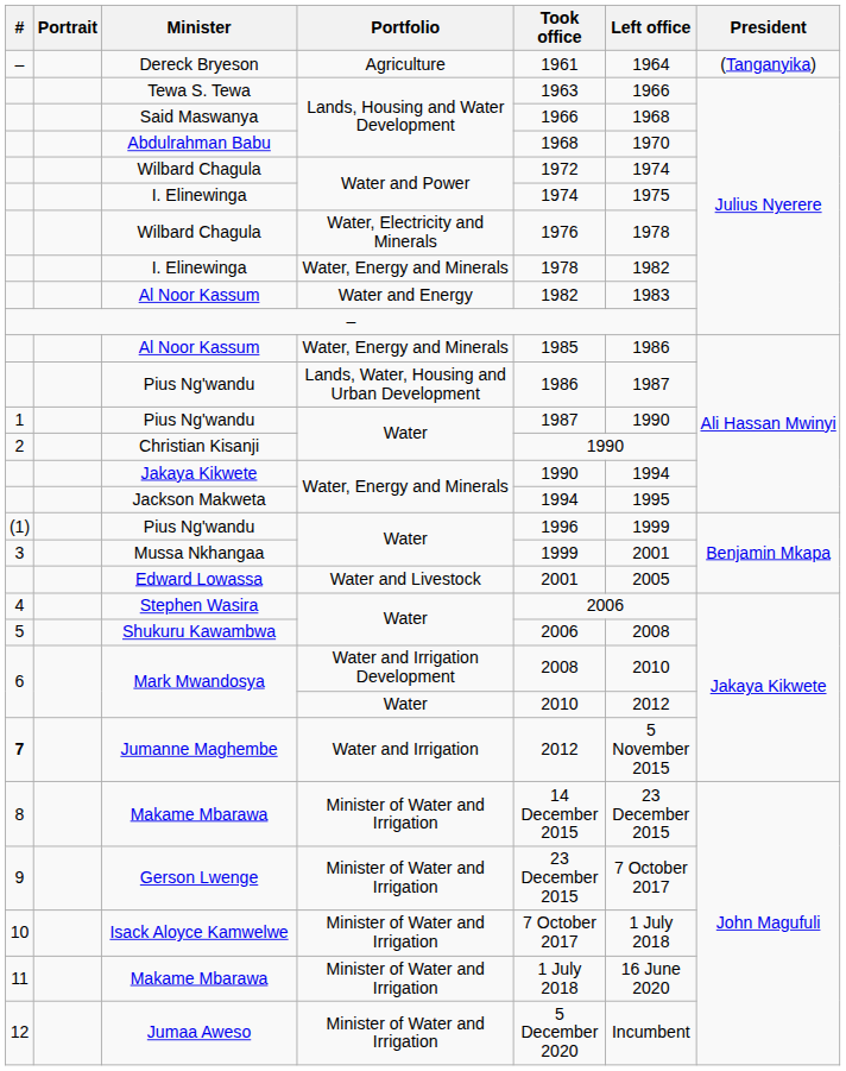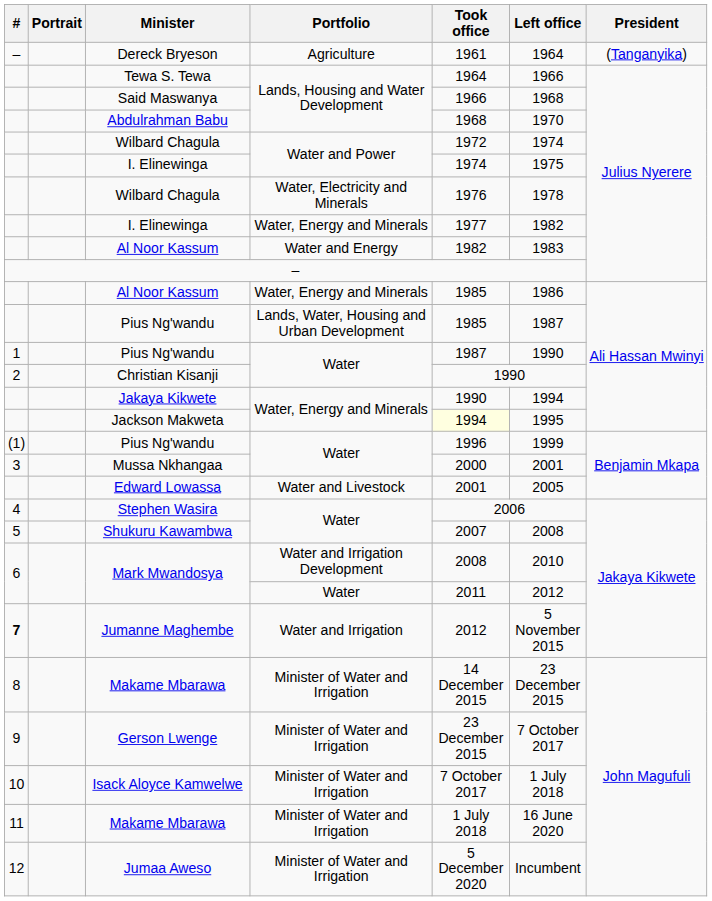Tewa S. Tewa | Took office: 1963 -> 1964
I. Elinewinga / Water, Energy and Minerals | Took office: 1978 -> 1977
Pius Ng'wandu / Lands, Water, Housing and Urban Development | Took office: 1986 -> 1985
Jackson Makweta | Took office: no background -> lightyellow background
Mussa Nkhangaa | Took office: 1999 -> 2000
Shukuru Kawambwa | Took office: 2006 -> 2007
Mark Mwandosya / Water | Took office: 2010 -> 2011
